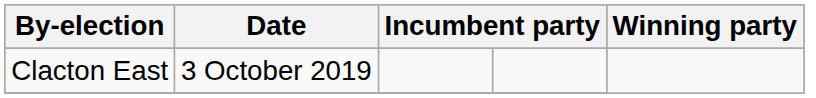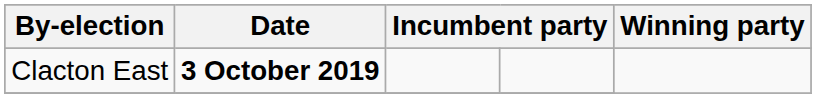Clacton East | Date: normal -> bold
